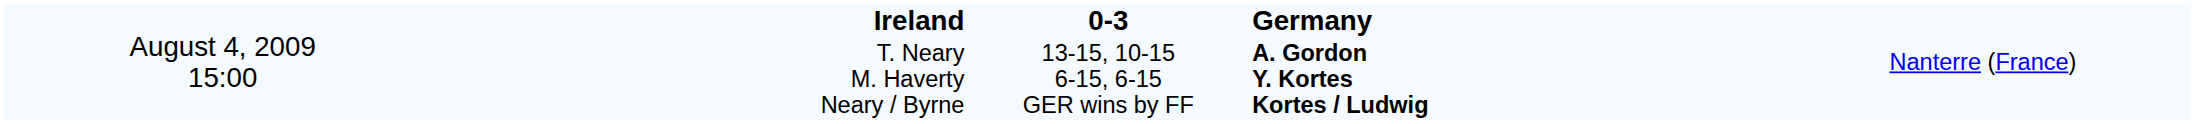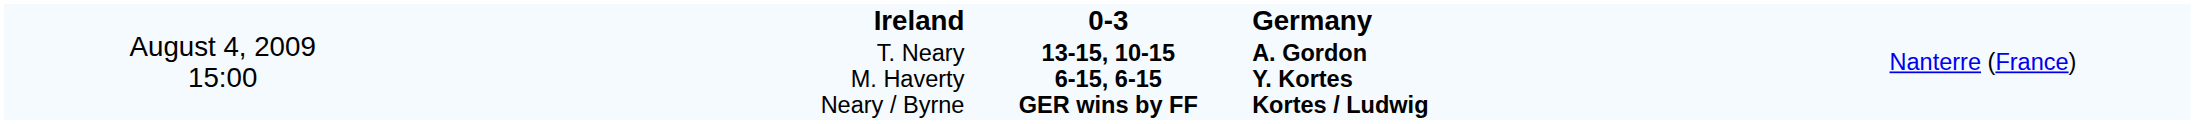T. Neary M. Haverty Neary / Byrne | column 3: normal -> bold
